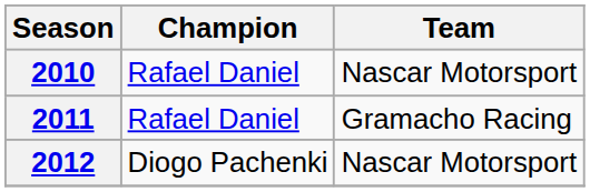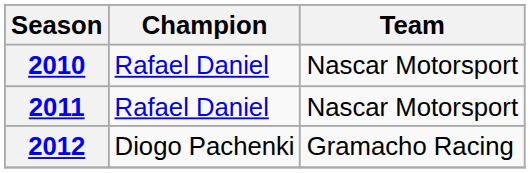2011 | Team: Gramacho Racing -> Nascar Motorsport
2012 | Team: Nascar Motorsport -> Gramacho Racing
